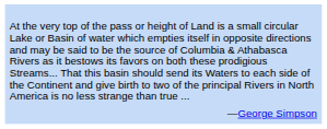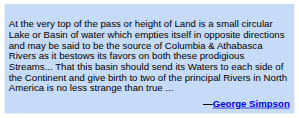row 2 | column 1: normal -> bold
